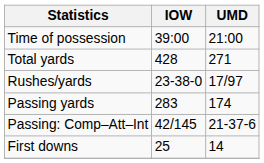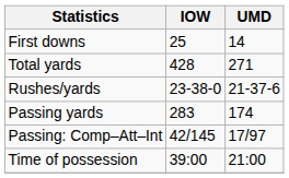rows swapped: First downs <-> Time of possession
Rushes/yards | UMD: 17/97 -> 21-37-6
Passing: Comp–Att–Int | UMD: 21-37-6 -> 17/97
